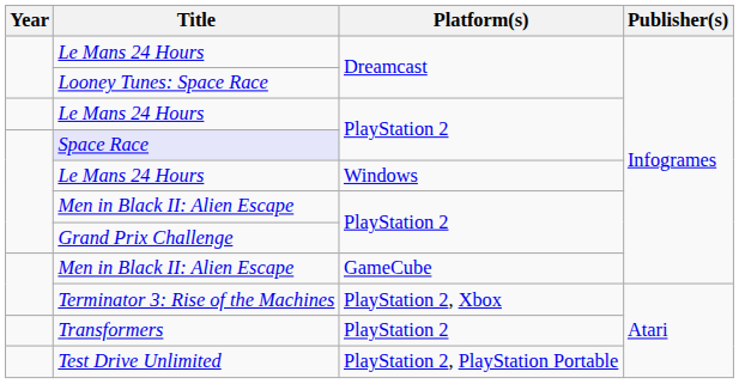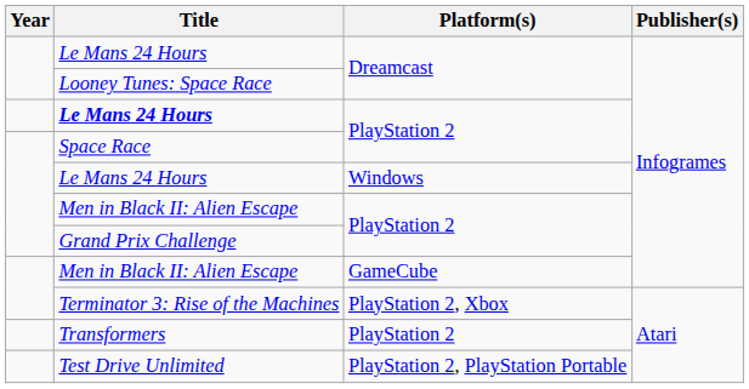Le Mans 24 Hours / PlayStation 2 | Title: normal -> bold
Space Race | Title: lavender background -> no background
